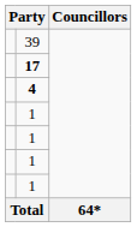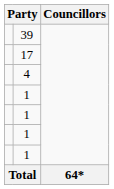17 | column 2: bold -> normal
4 | column 2: bold -> normal
